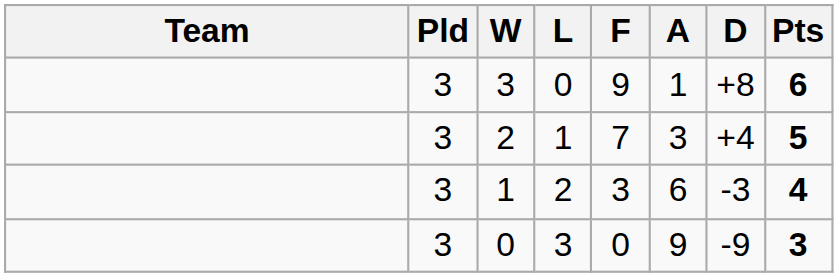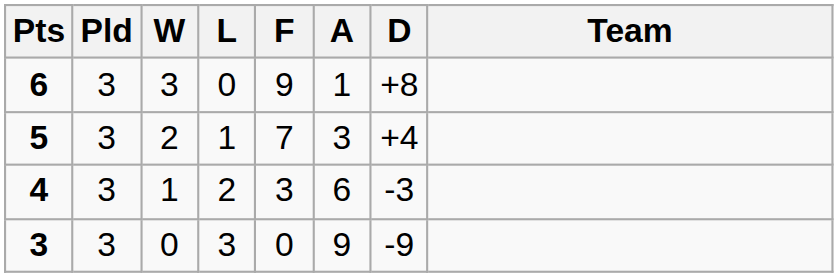columns swapped: Team <-> Pts
